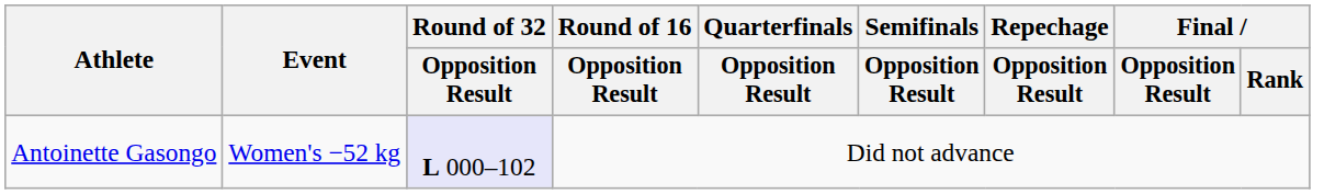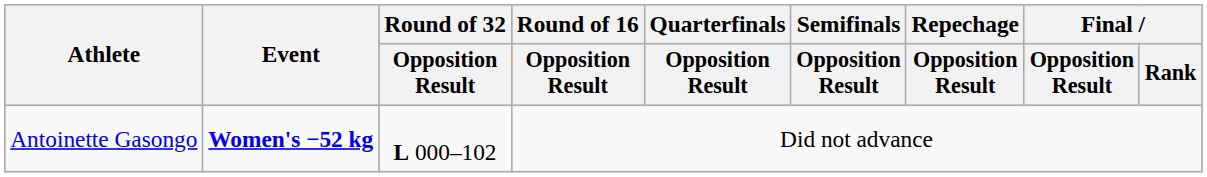Antoinette Gasongo | Event: normal -> bold
Antoinette Gasongo | Round of 32 / Opposition Result: lavender background -> no background
